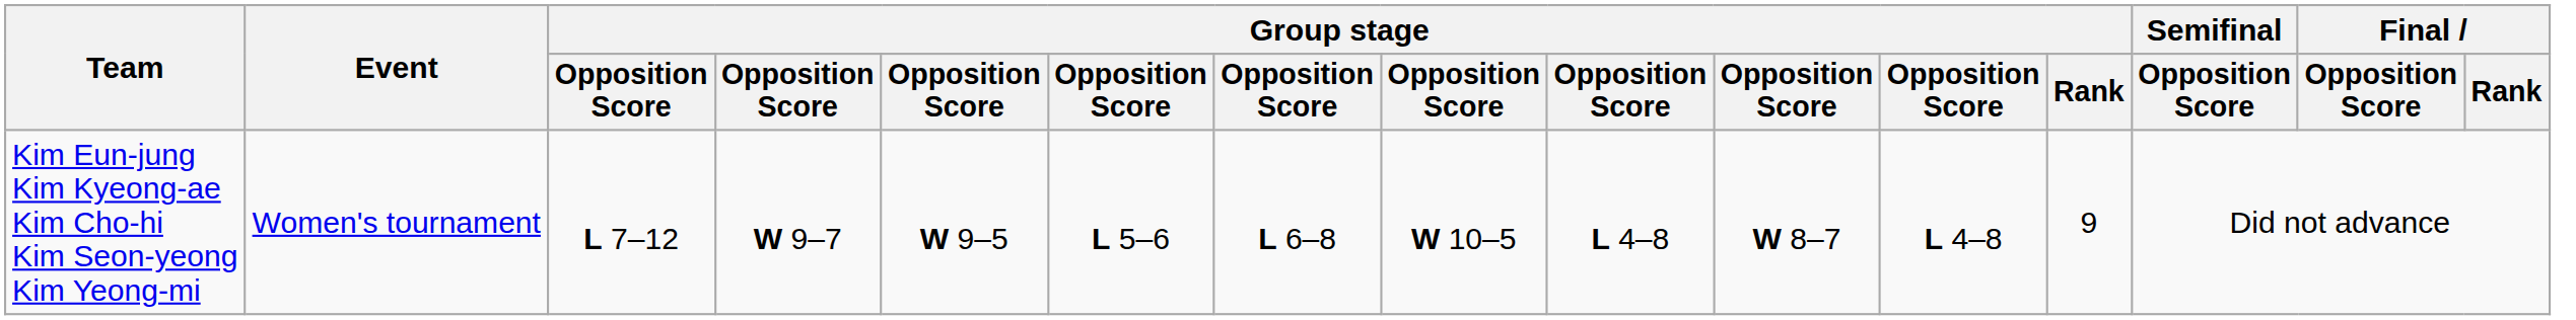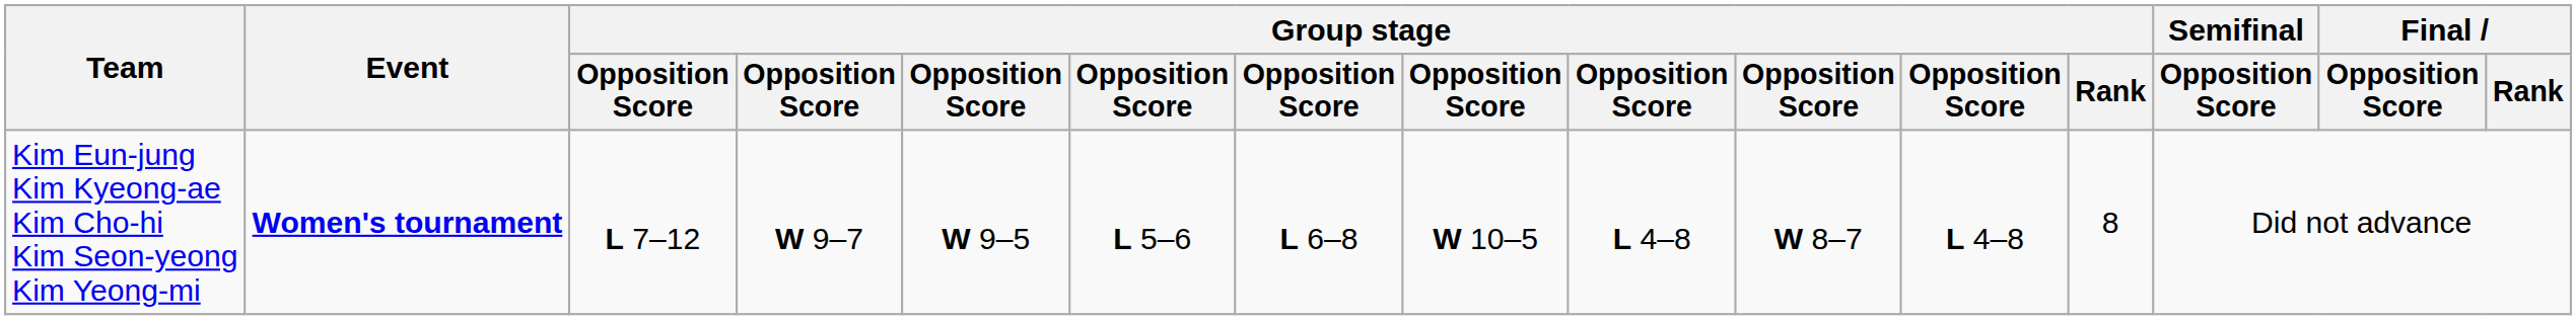row 3 | Event: normal -> bold
row 3 | Group stage / Rank: 9 -> 8
